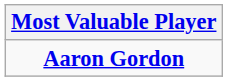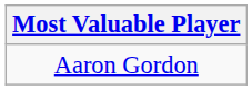row 2 | column 1: bold -> normal
